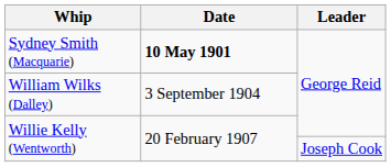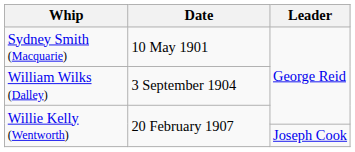Sydney Smith (Macquarie) | Date: bold -> normal
